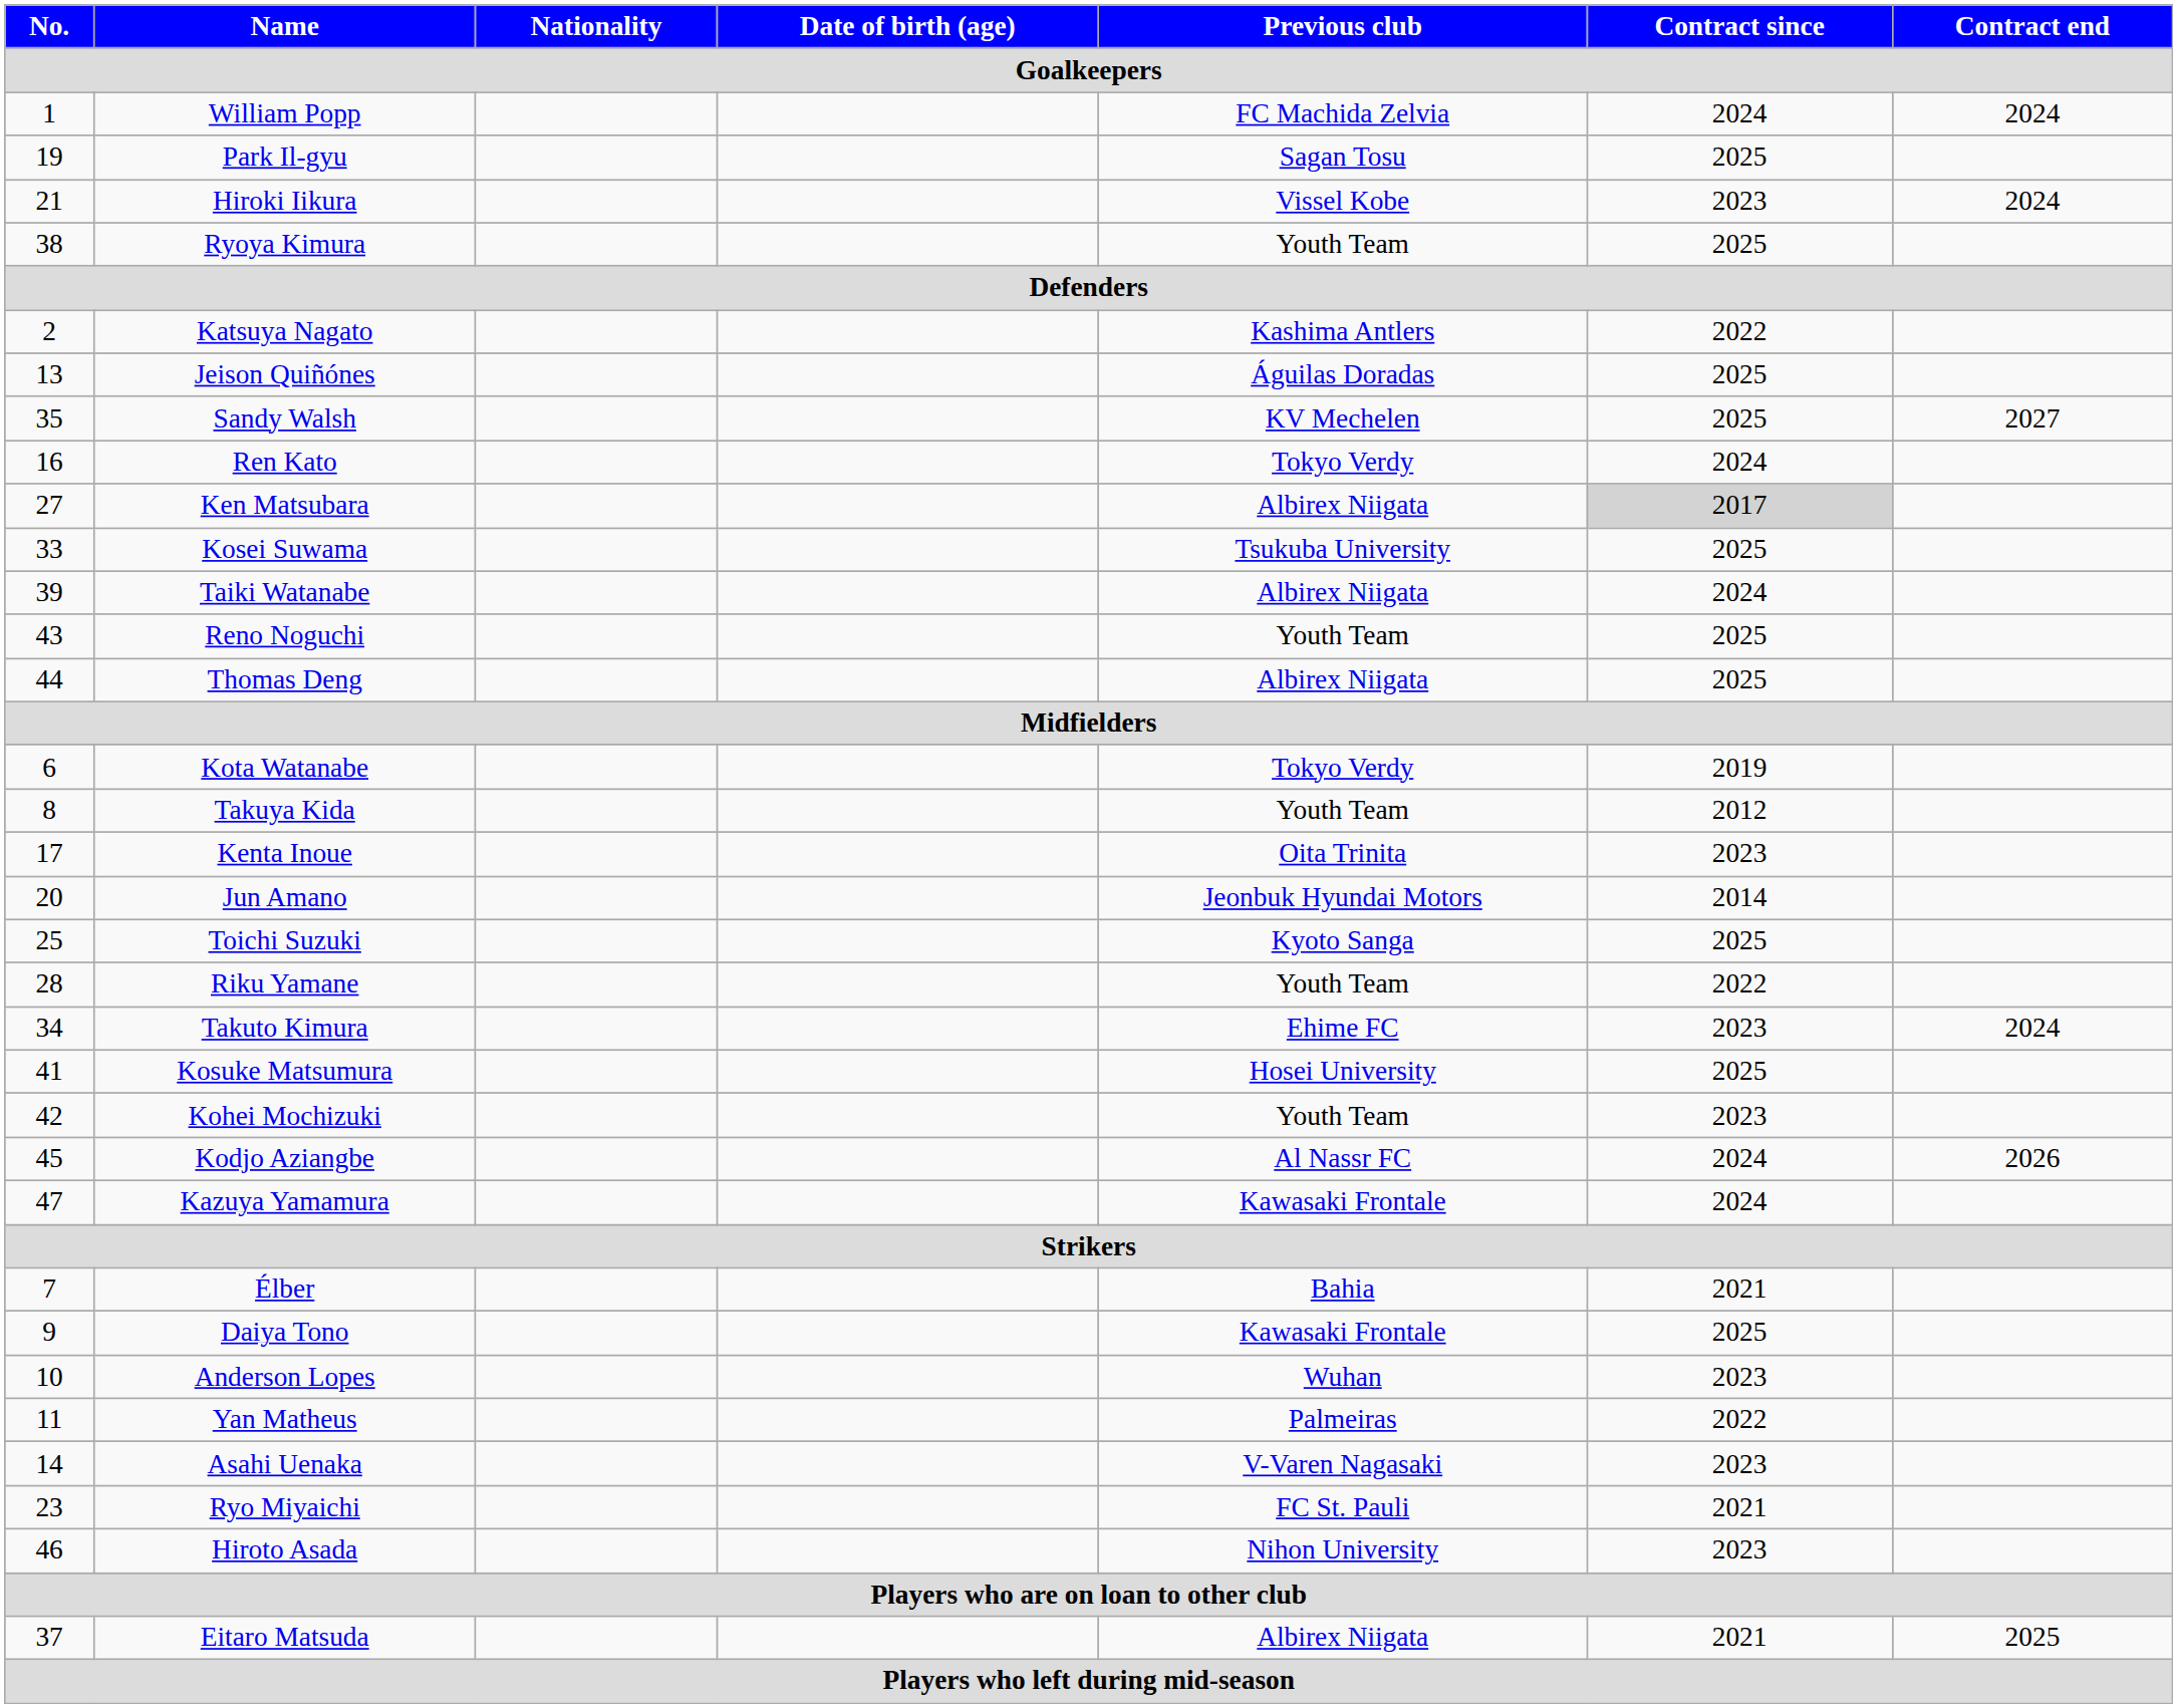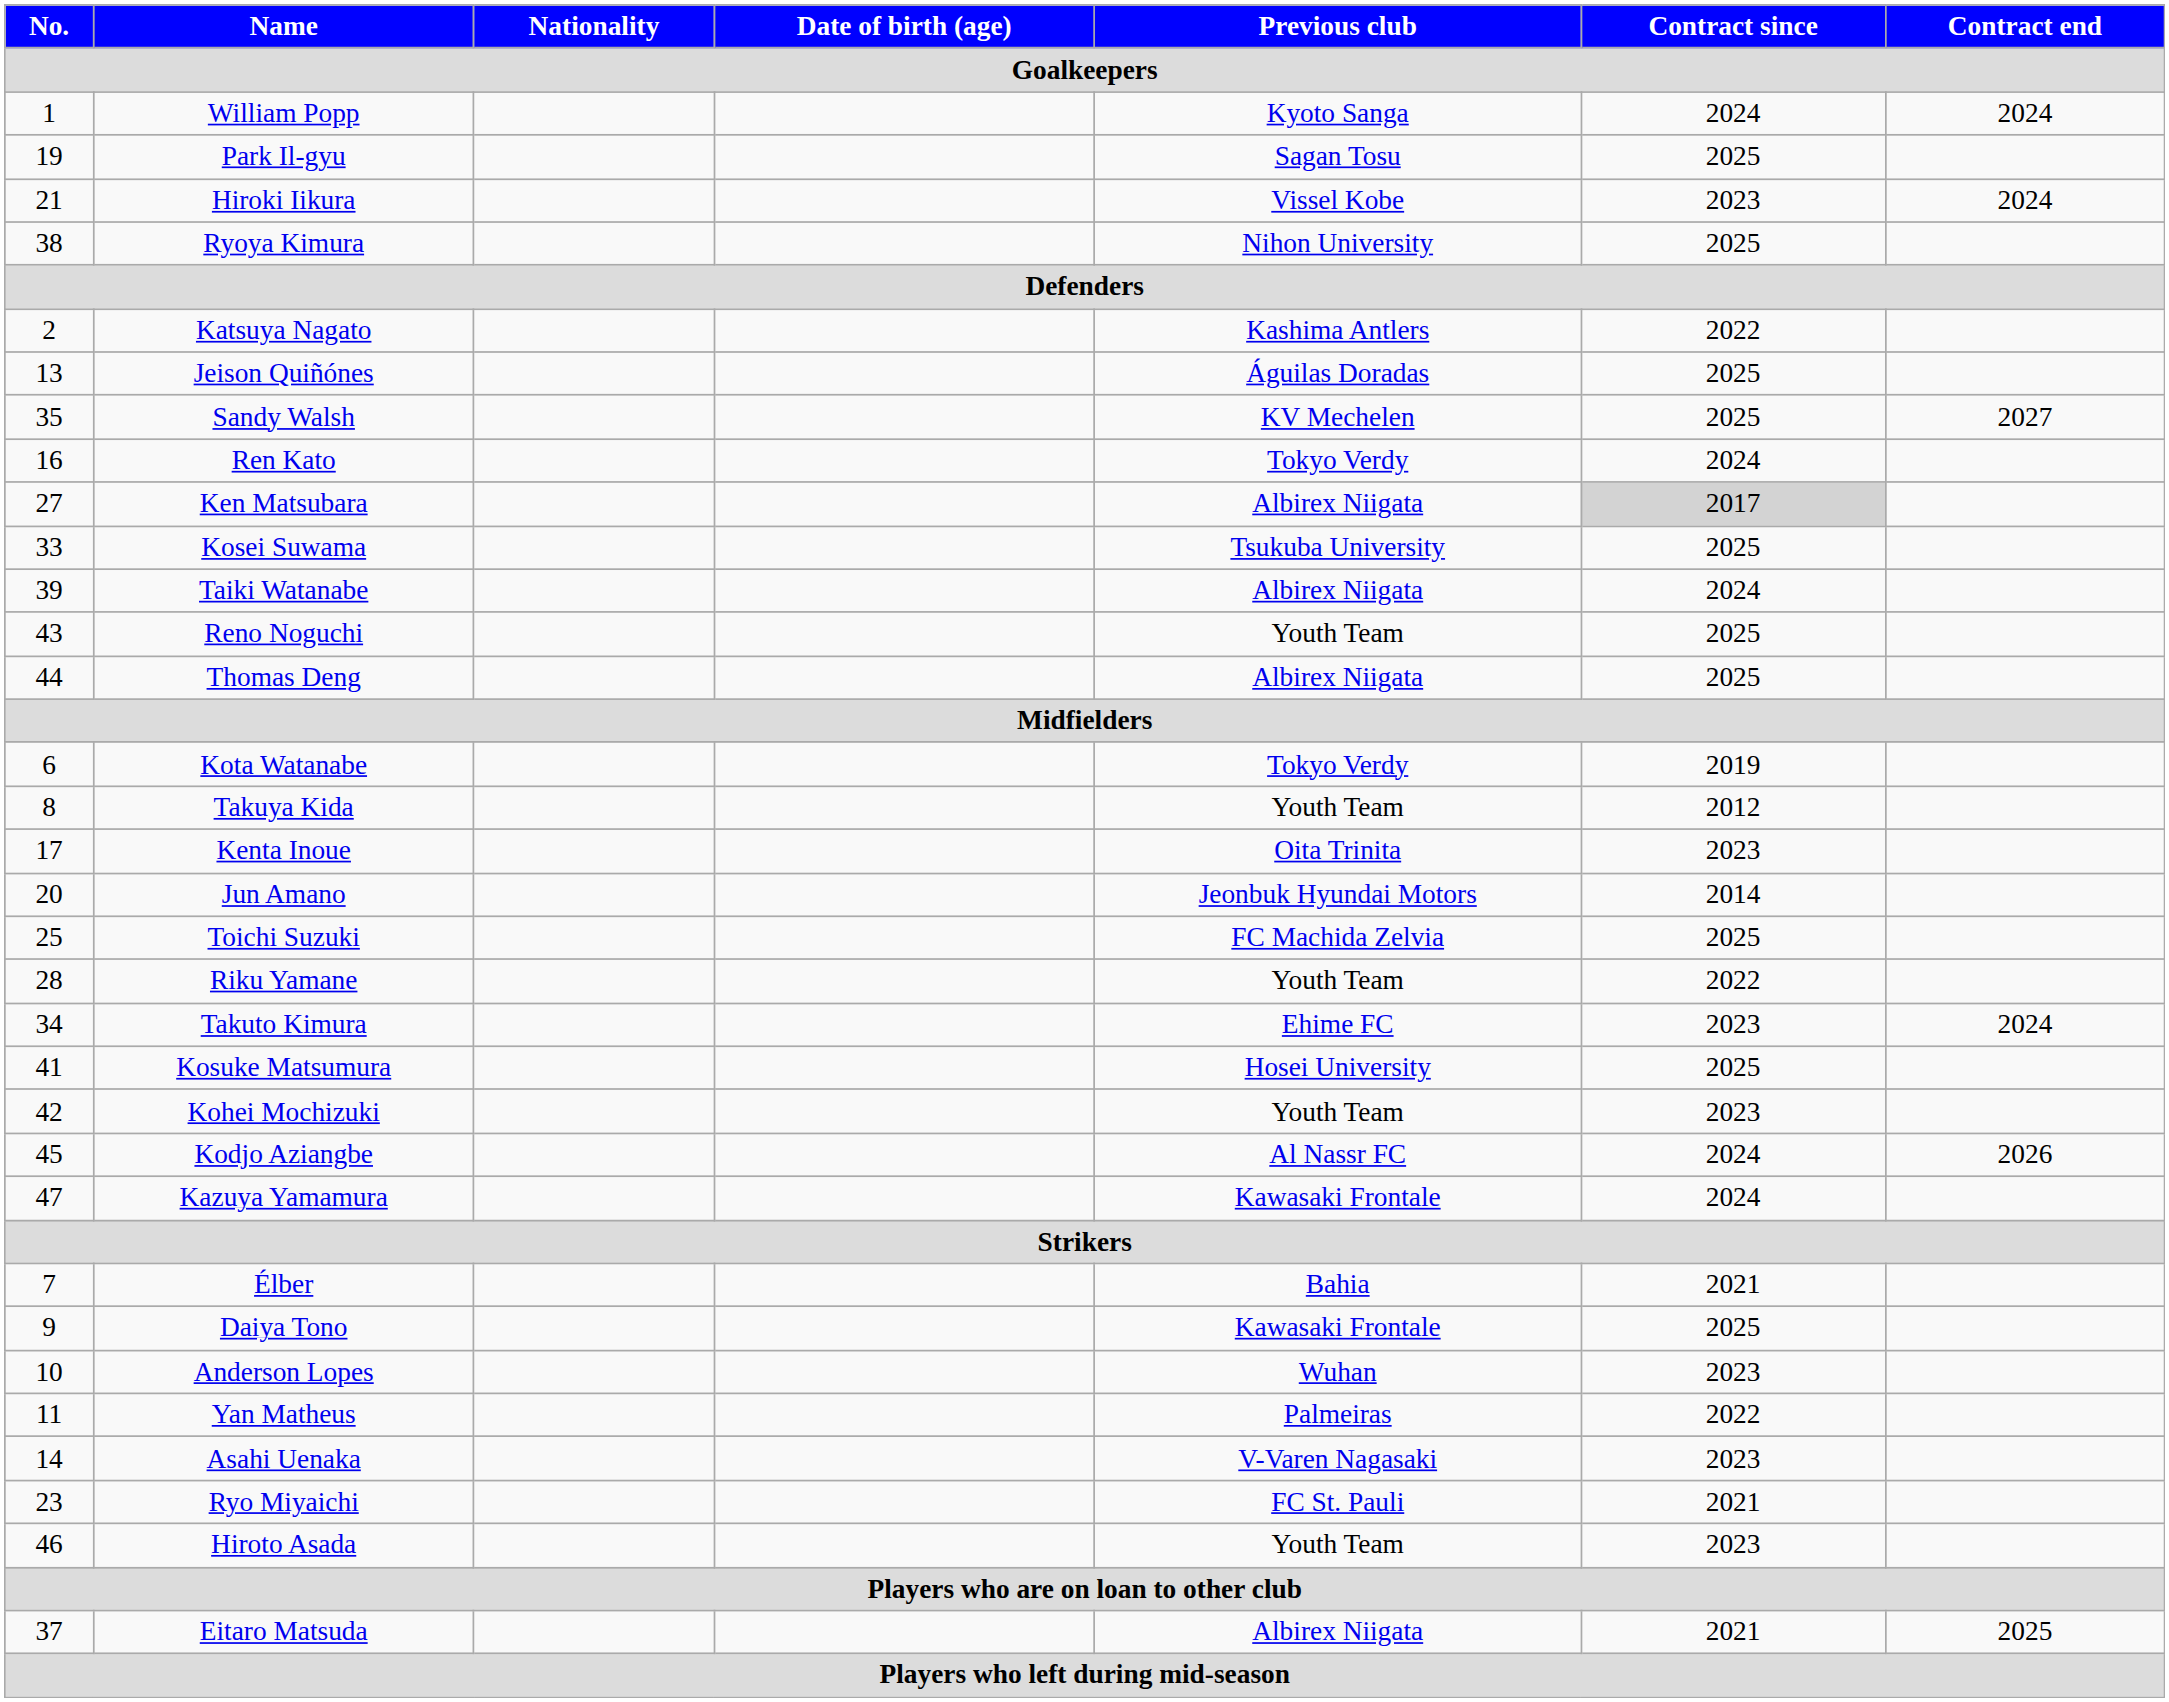William Popp | Previous club: FC Machida Zelvia -> Kyoto Sanga
Ryoya Kimura | Previous club: Youth Team -> Nihon University
Toichi Suzuki | Previous club: Kyoto Sanga -> FC Machida Zelvia
Hiroto Asada | Previous club: Nihon University -> Youth Team
